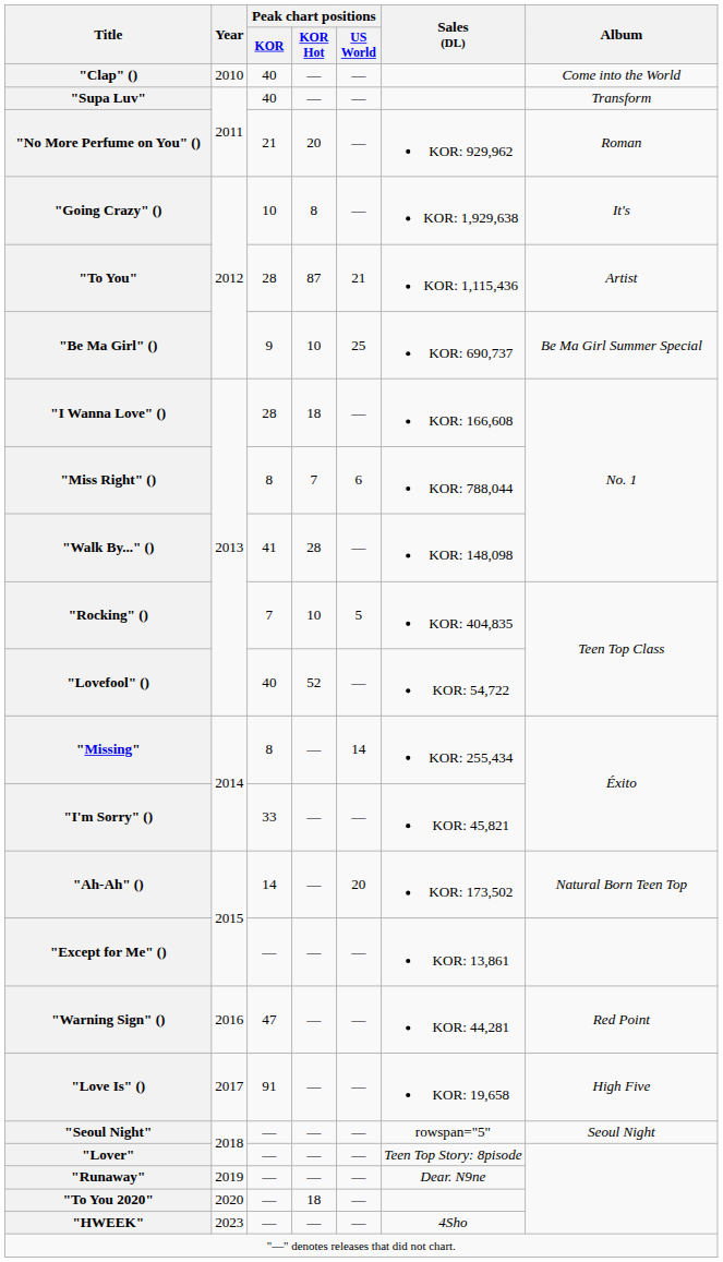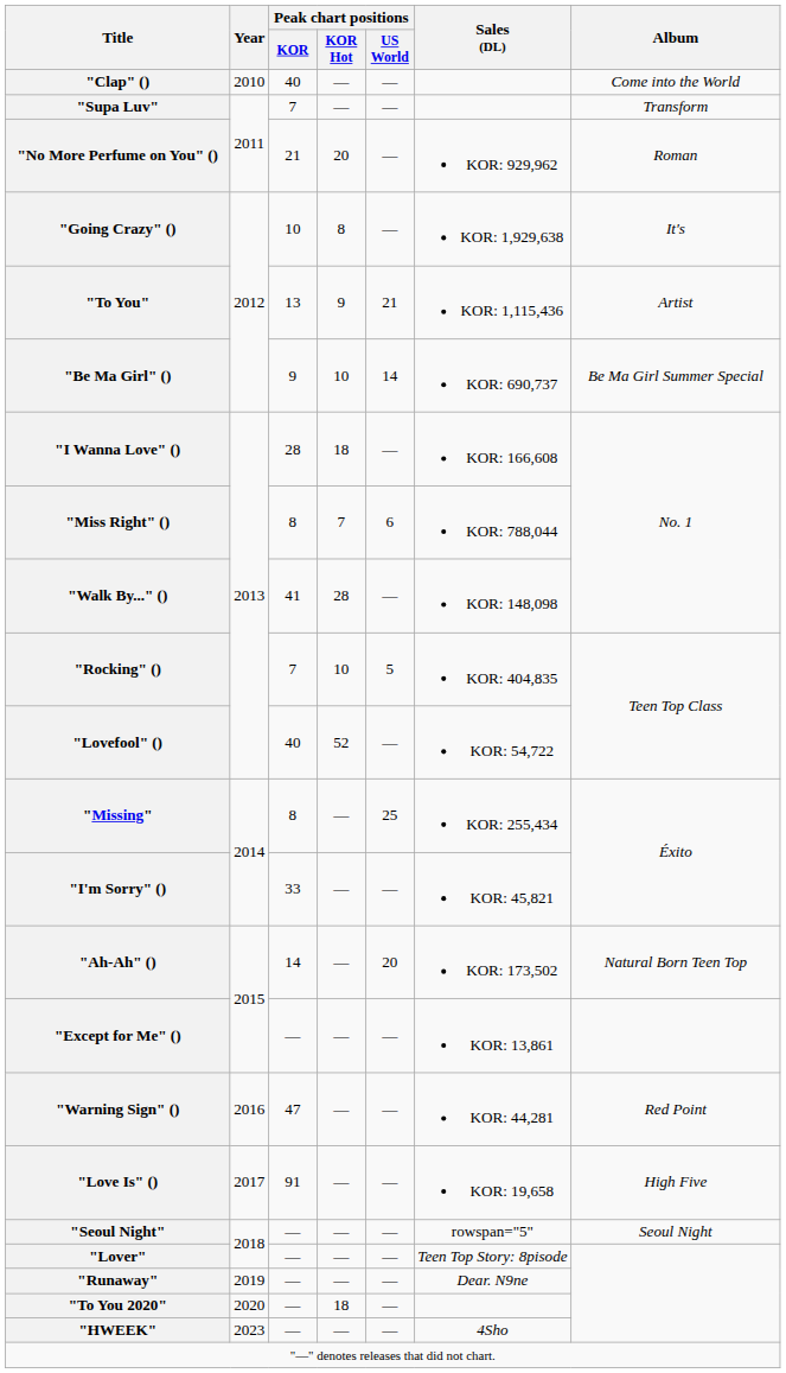"Supa Luv" | Peak chart positions / KOR: 40 -> 7
"To You" | Peak chart positions / KOR: 28 -> 13
"To You" | Peak chart positions / KOR Hot: 87 -> 9
"Be Ma Girl" () | Peak chart positions / US World: 25 -> 14
"Missing" | Peak chart positions / US World: 14 -> 25
